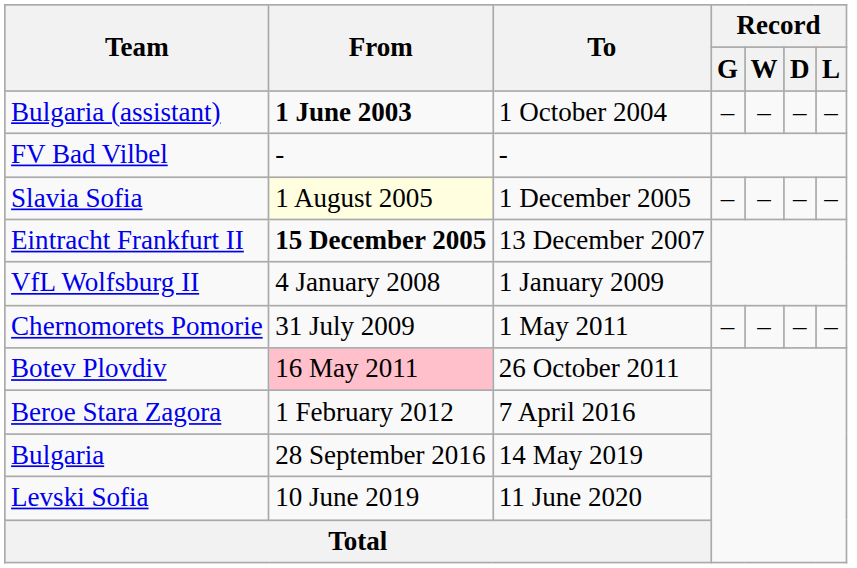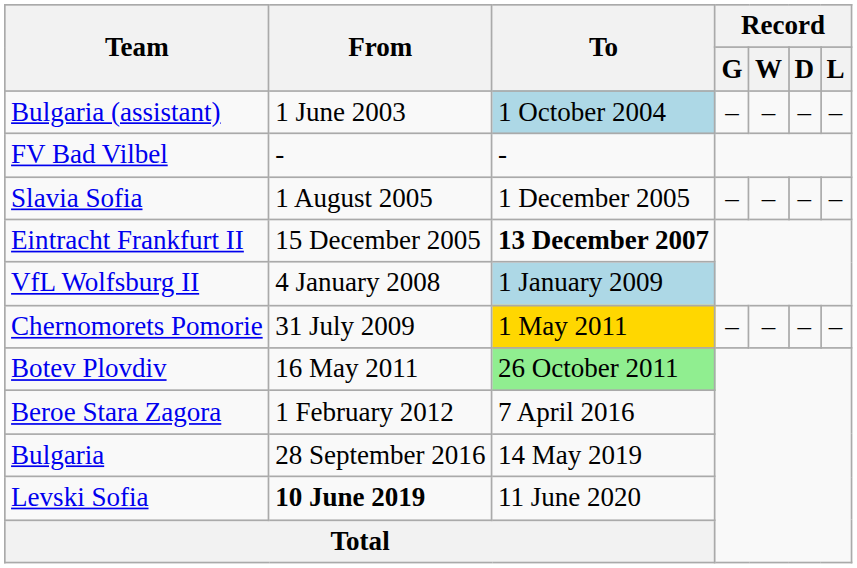Bulgaria (assistant) | From: bold -> normal
Bulgaria (assistant) | To: no background -> lightblue background
Slavia Sofia | From: lightyellow background -> no background
Eintracht Frankfurt II | From: bold -> normal
Eintracht Frankfurt II | To: normal -> bold
VfL Wolfsburg II | To: no background -> lightblue background
Chernomorets Pomorie | To: no background -> gold background
Botev Plovdiv | From: pink background -> no background
Botev Plovdiv | To: no background -> lightgreen background
Levski Sofia | From: normal -> bold
